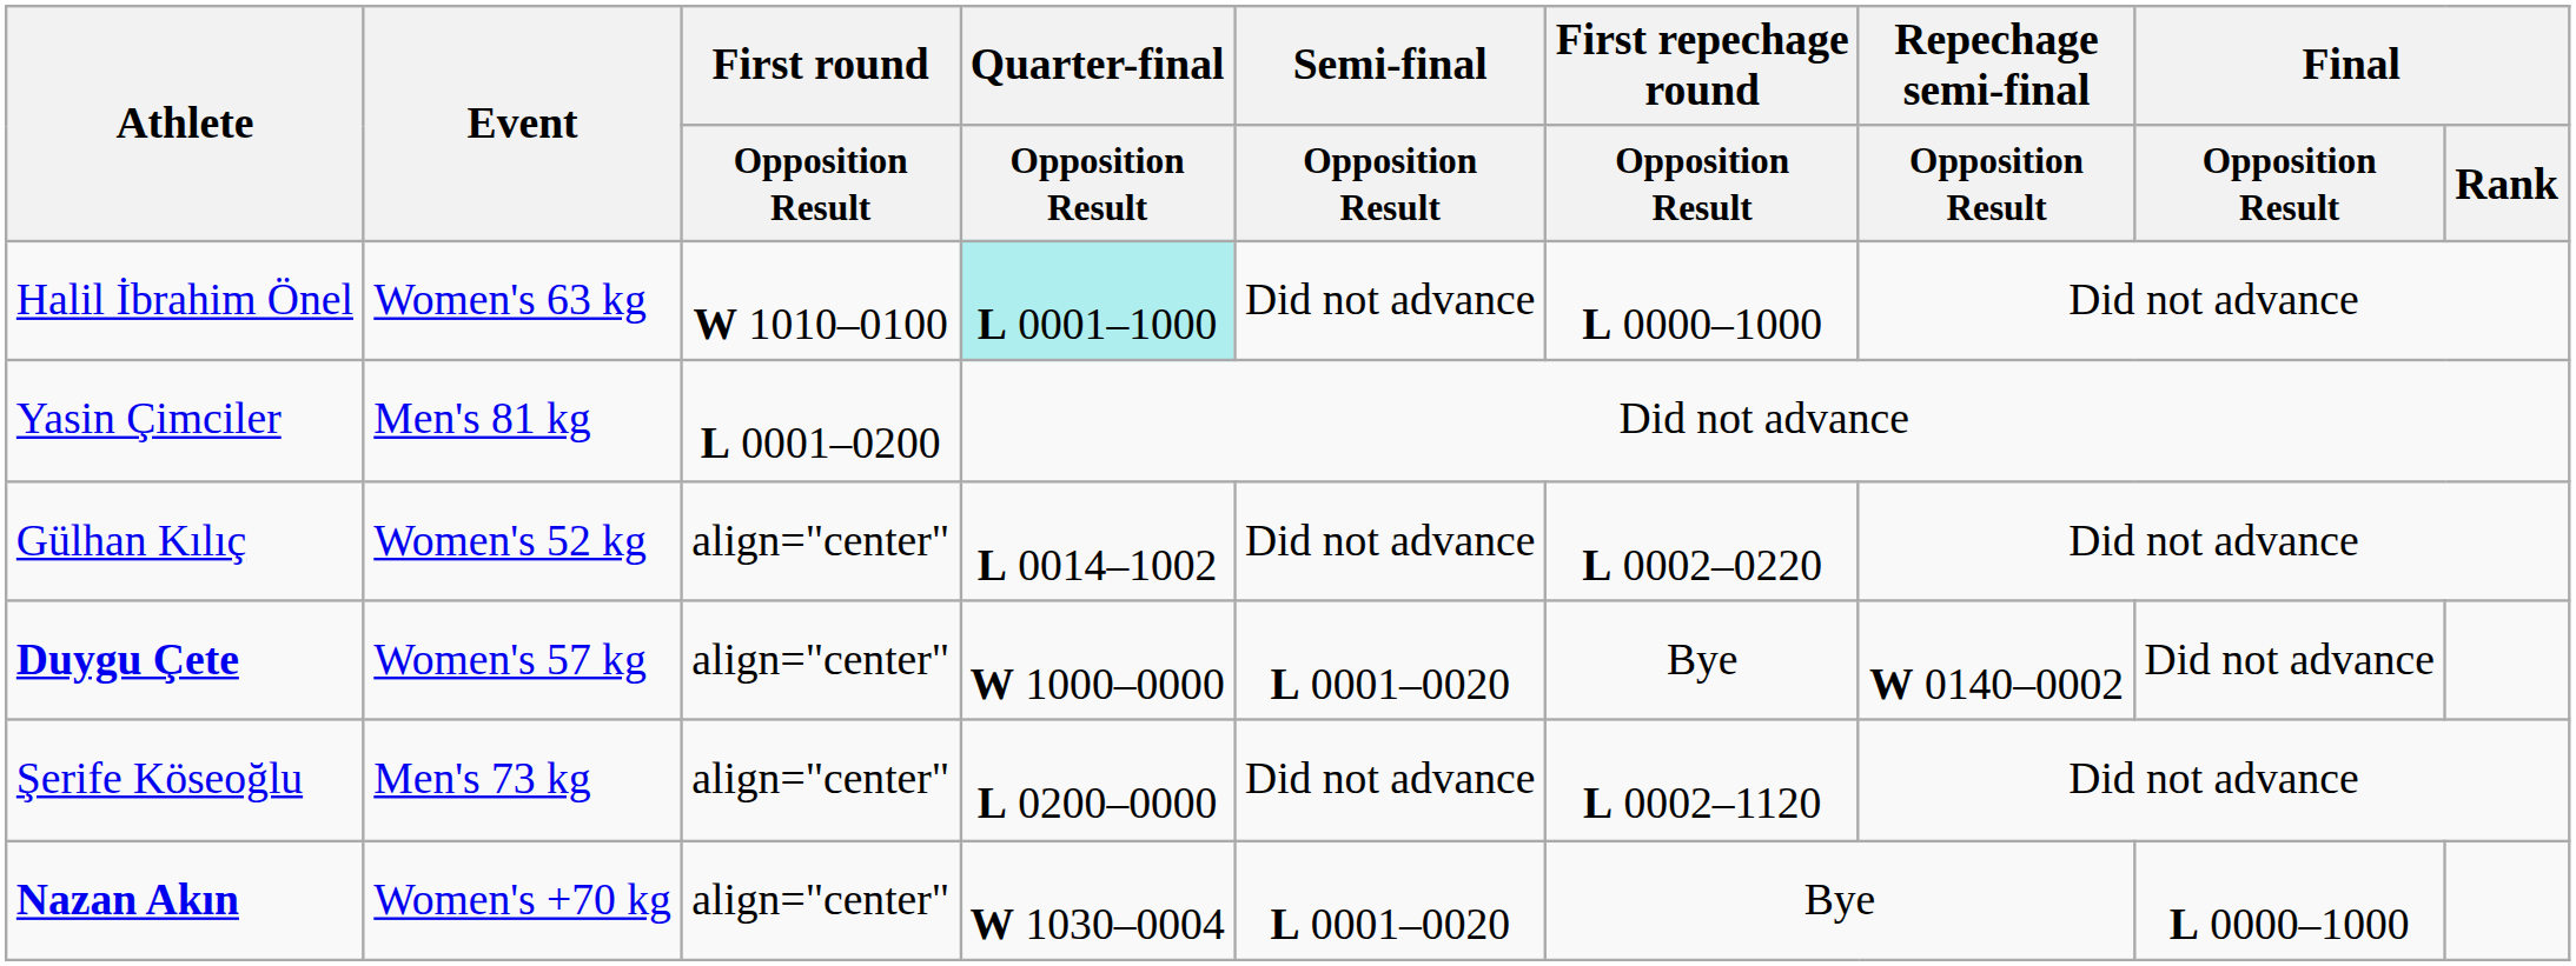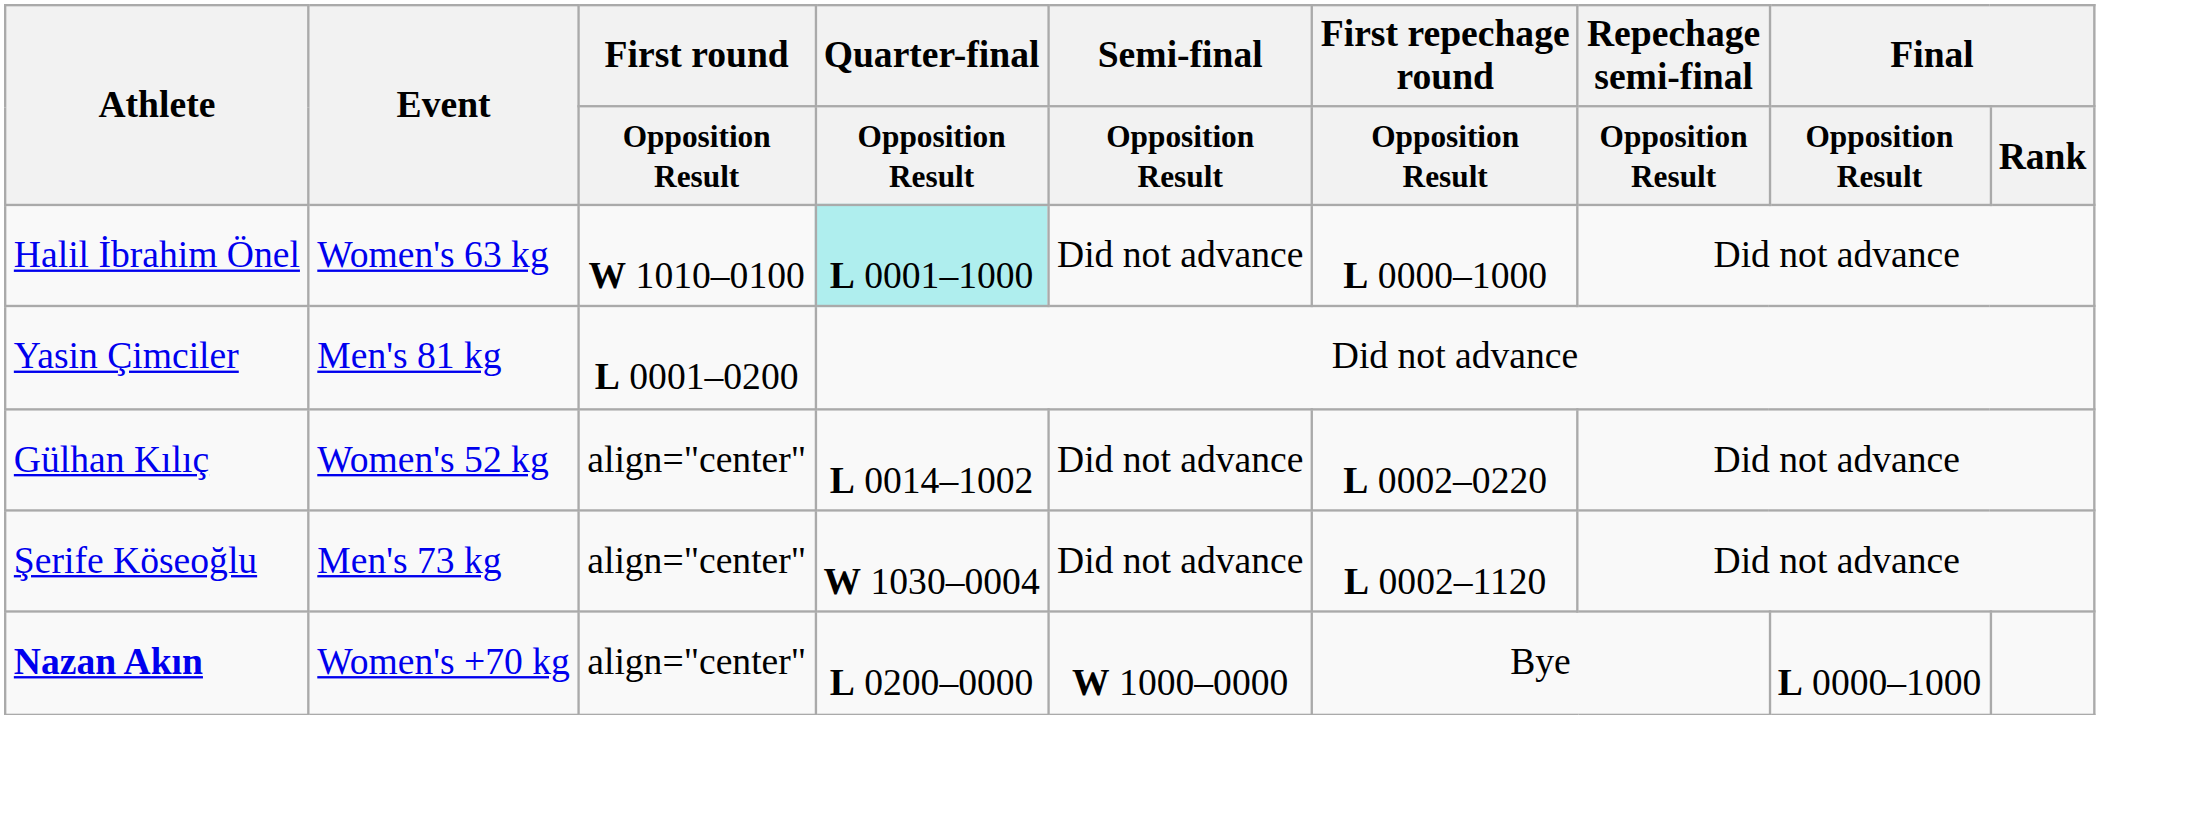- row: Duygu Çete | Women's 57 kg | align="center" | W 1000–0000 | L 0001–0020 | Bye | W 0140–0002 | Did not advance
Şerife Köseoğlu | Quarter-final / Opposition Result: L 0200–0000 -> W 1030–0004
Nazan Akın | Quarter-final / Opposition Result: W 1030–0004 -> L 0200–0000
Nazan Akın | Semi-final / Opposition Result: L 0001–0020 -> W 1000–0000
